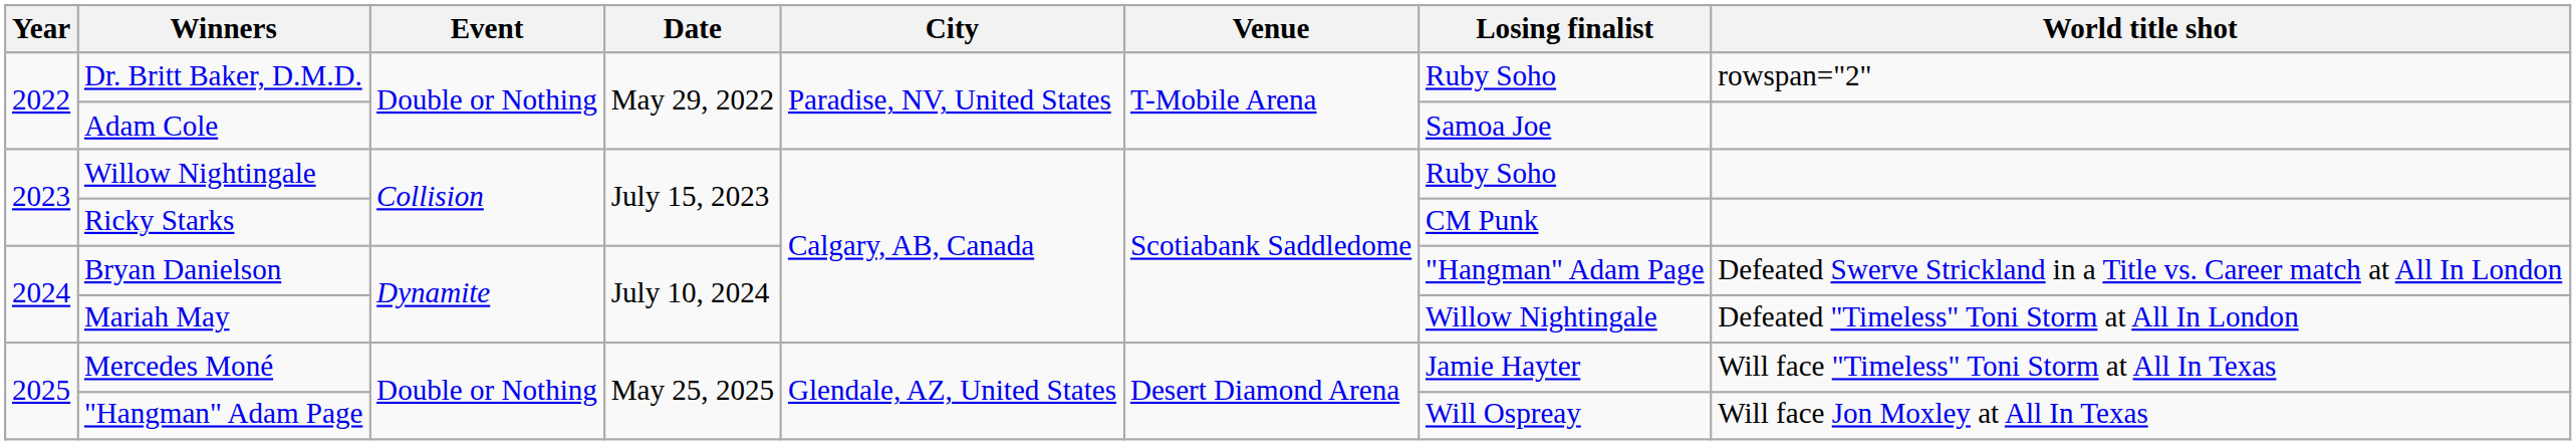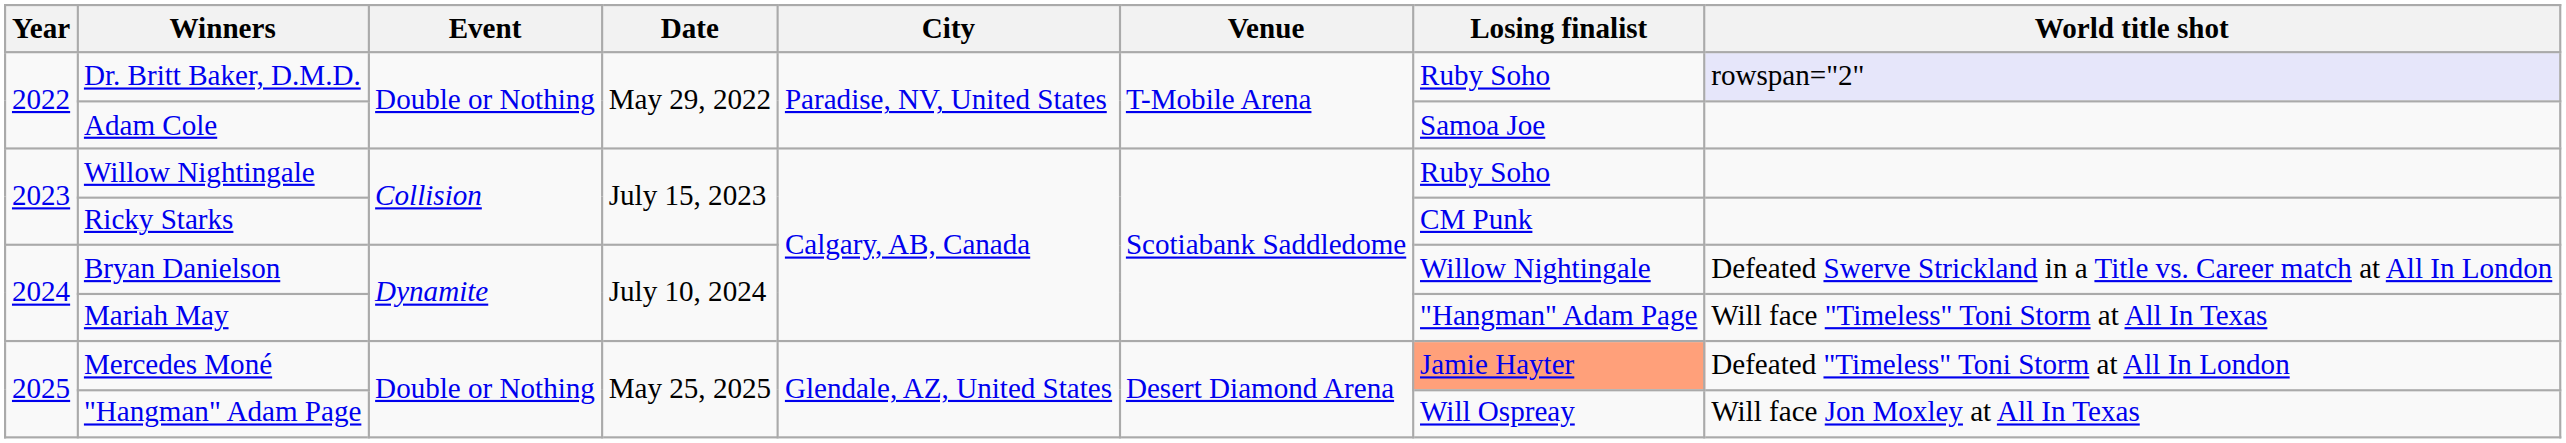Dr. Britt Baker, D.M.D. | World title shot: no background -> lavender background
Bryan Danielson | Losing finalist: "Hangman" Adam Page -> Willow Nightingale
Mariah May | Losing finalist: Willow Nightingale -> "Hangman" Adam Page
Mariah May | World title shot: Defeated "Timeless" Toni Storm at All In London -> Will face "Timeless" Toni Storm at All In Texas
Mercedes Moné | Losing finalist: no background -> lightsalmon background
Mercedes Moné | World title shot: Will face "Timeless" Toni Storm at All In Texas -> Defeated "Timeless" Toni Storm at All In London
